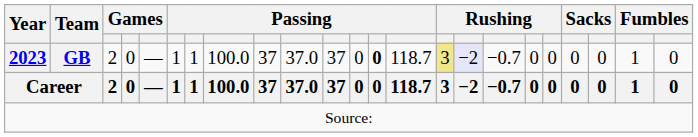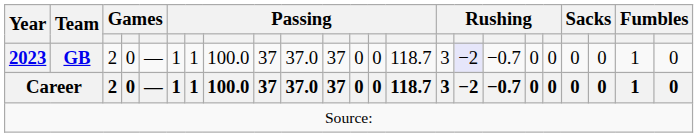2023 | column 13: bold -> normal
2023 | column 15: khaki background -> no background
